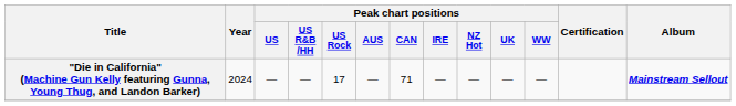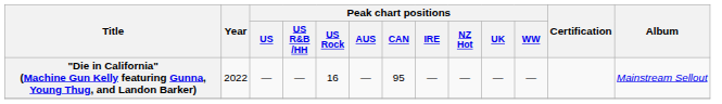row 3 | Year: 2024 -> 2022
row 3 | Peak chart positions / US Rock: 17 -> 16
row 3 | Peak chart positions / CAN: 71 -> 95
row 3 | Album: bold -> normal
